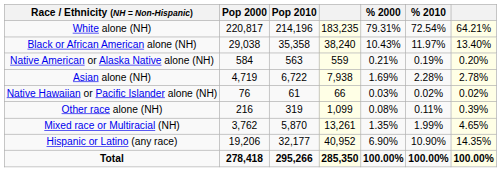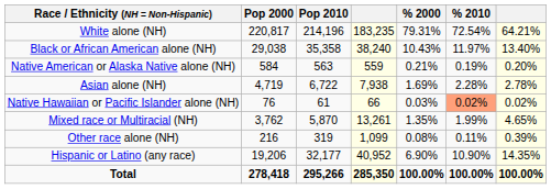Native Hawaiian or Pacific Islander alone (NH) | % 2010: no background -> lightsalmon background
rows swapped: Other race alone (NH) <-> Mixed race or Multiracial (NH)
